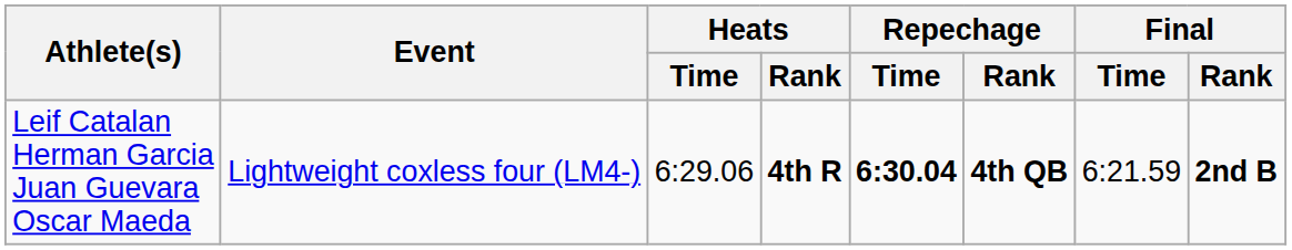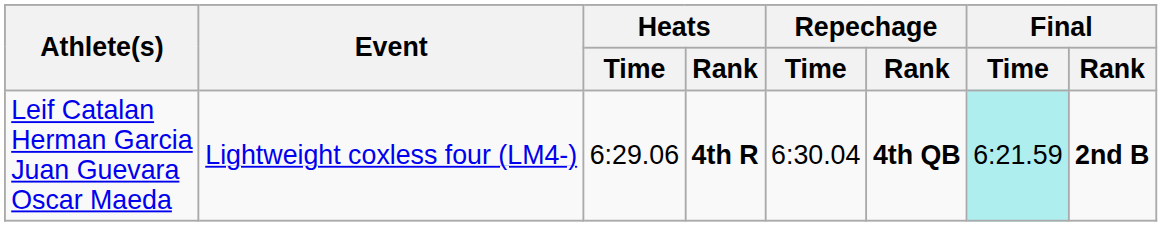Leif Catalan Herman Garcia Juan Guevara Oscar Maeda | Repechage / Time: bold -> normal
Leif Catalan Herman Garcia Juan Guevara Oscar Maeda | Final / Time: no background -> paleturquoise background
